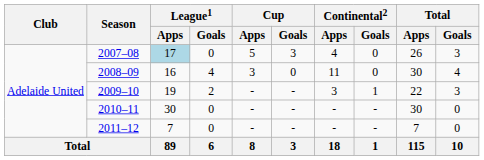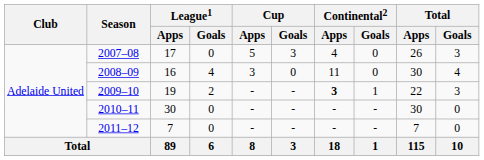2007–08 | League1 / Apps: lightblue background -> no background
2009–10 | Continental2 / Apps: normal -> bold
